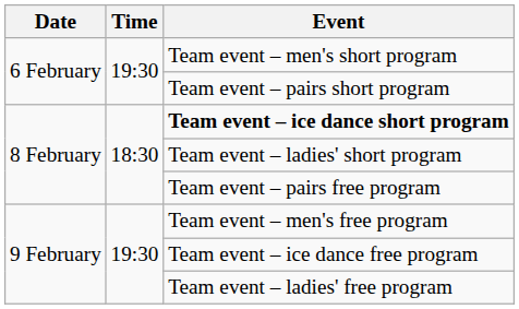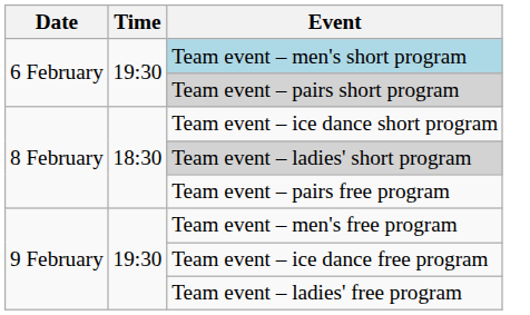Team event – men's short program | Event: no background -> lightblue background
Team event – pairs short program | Event: no background -> lightgrey background
Team event – ice dance short program | Event: bold -> normal
Team event – ladies' short program | Event: no background -> lightgrey background
